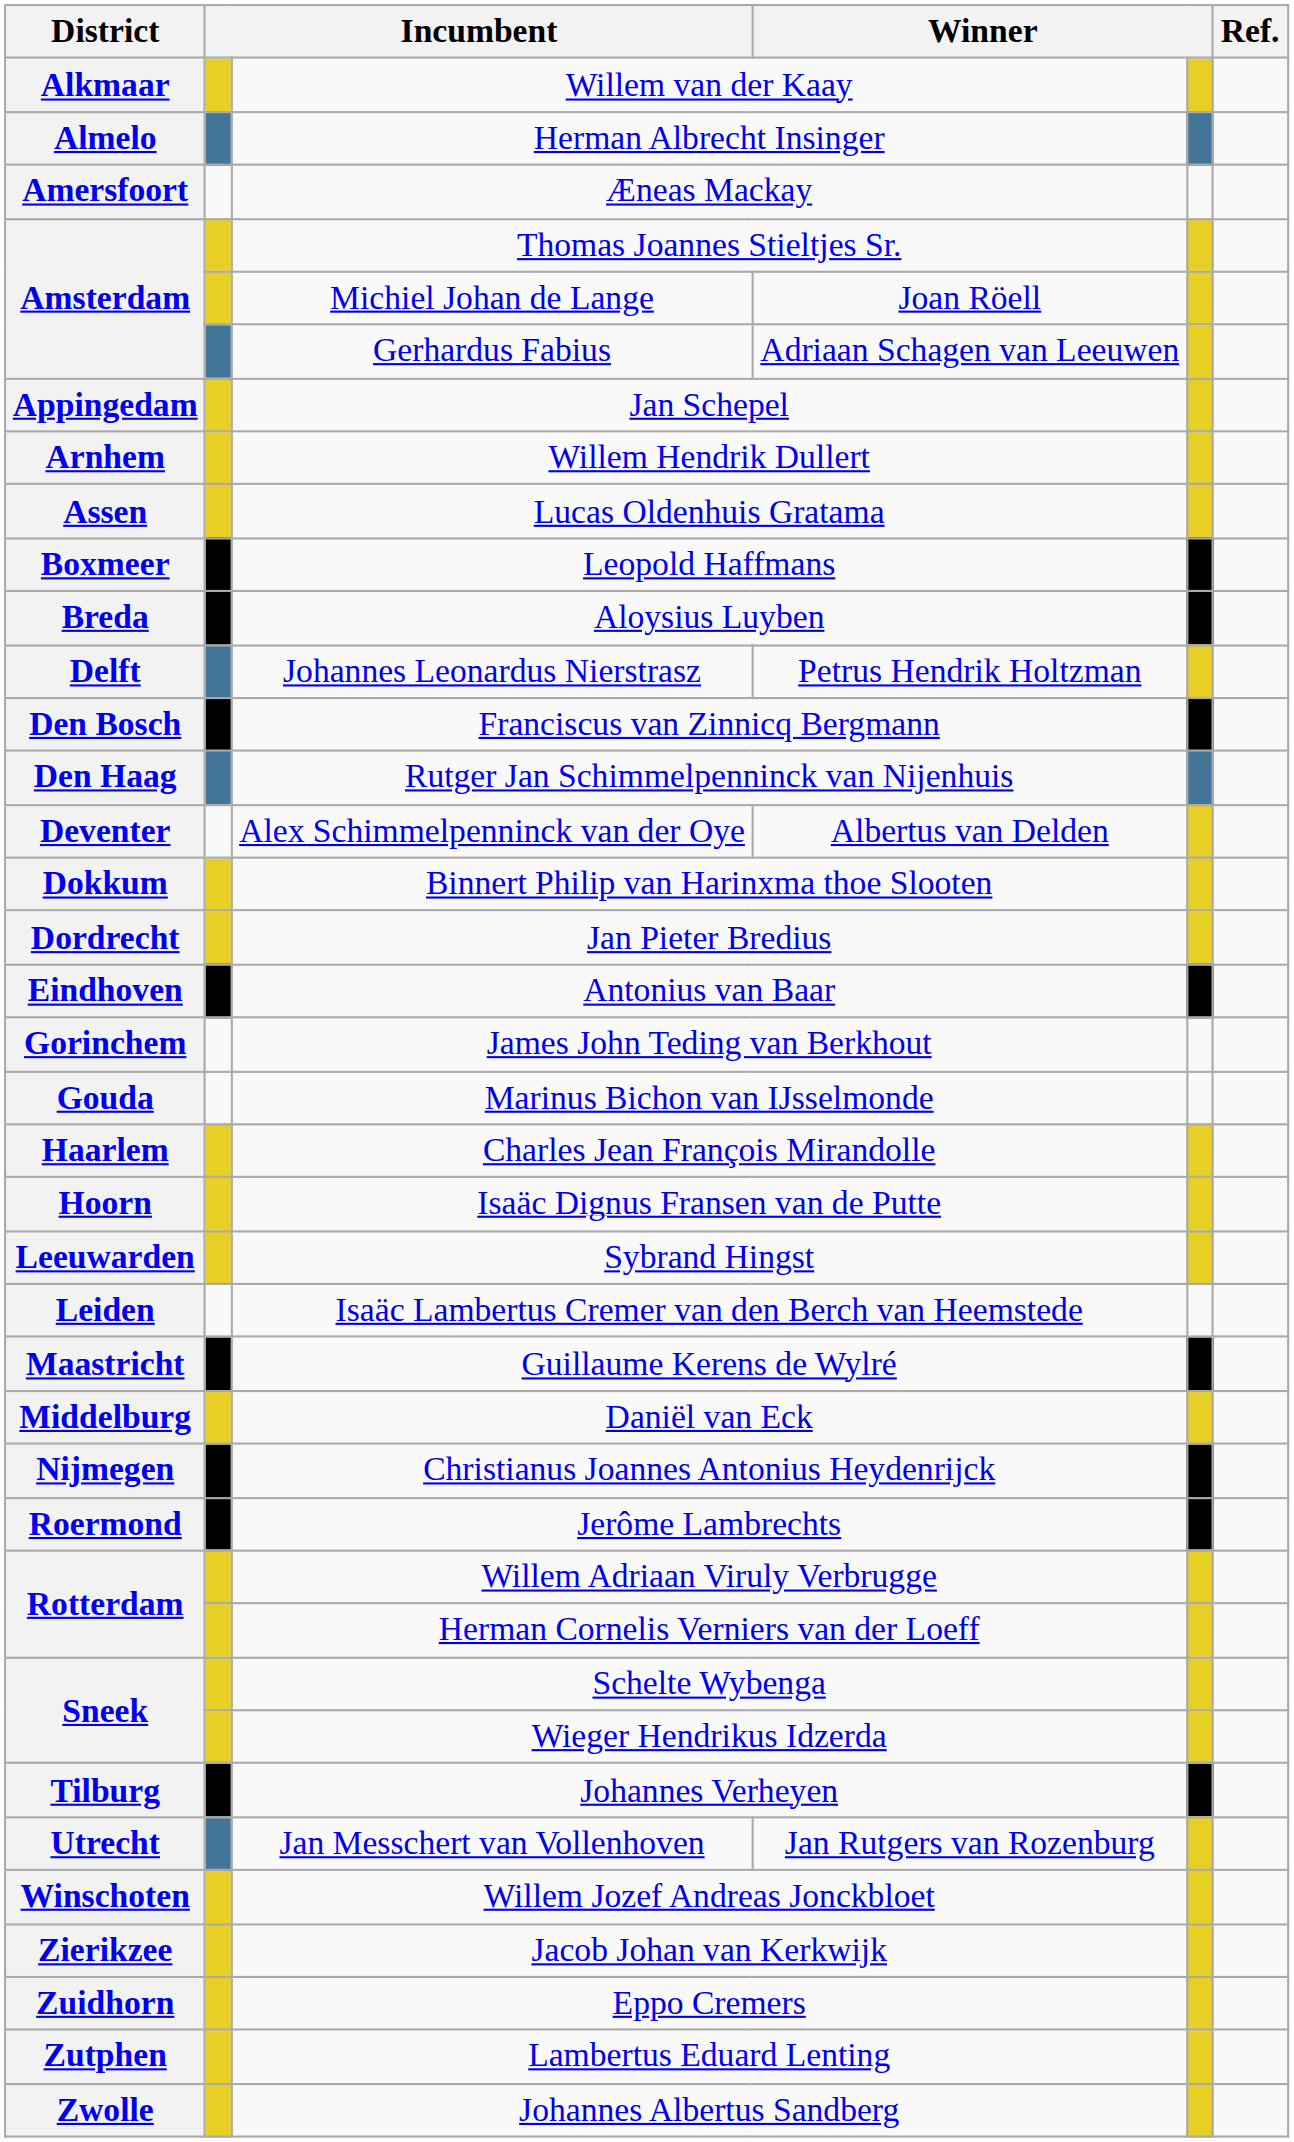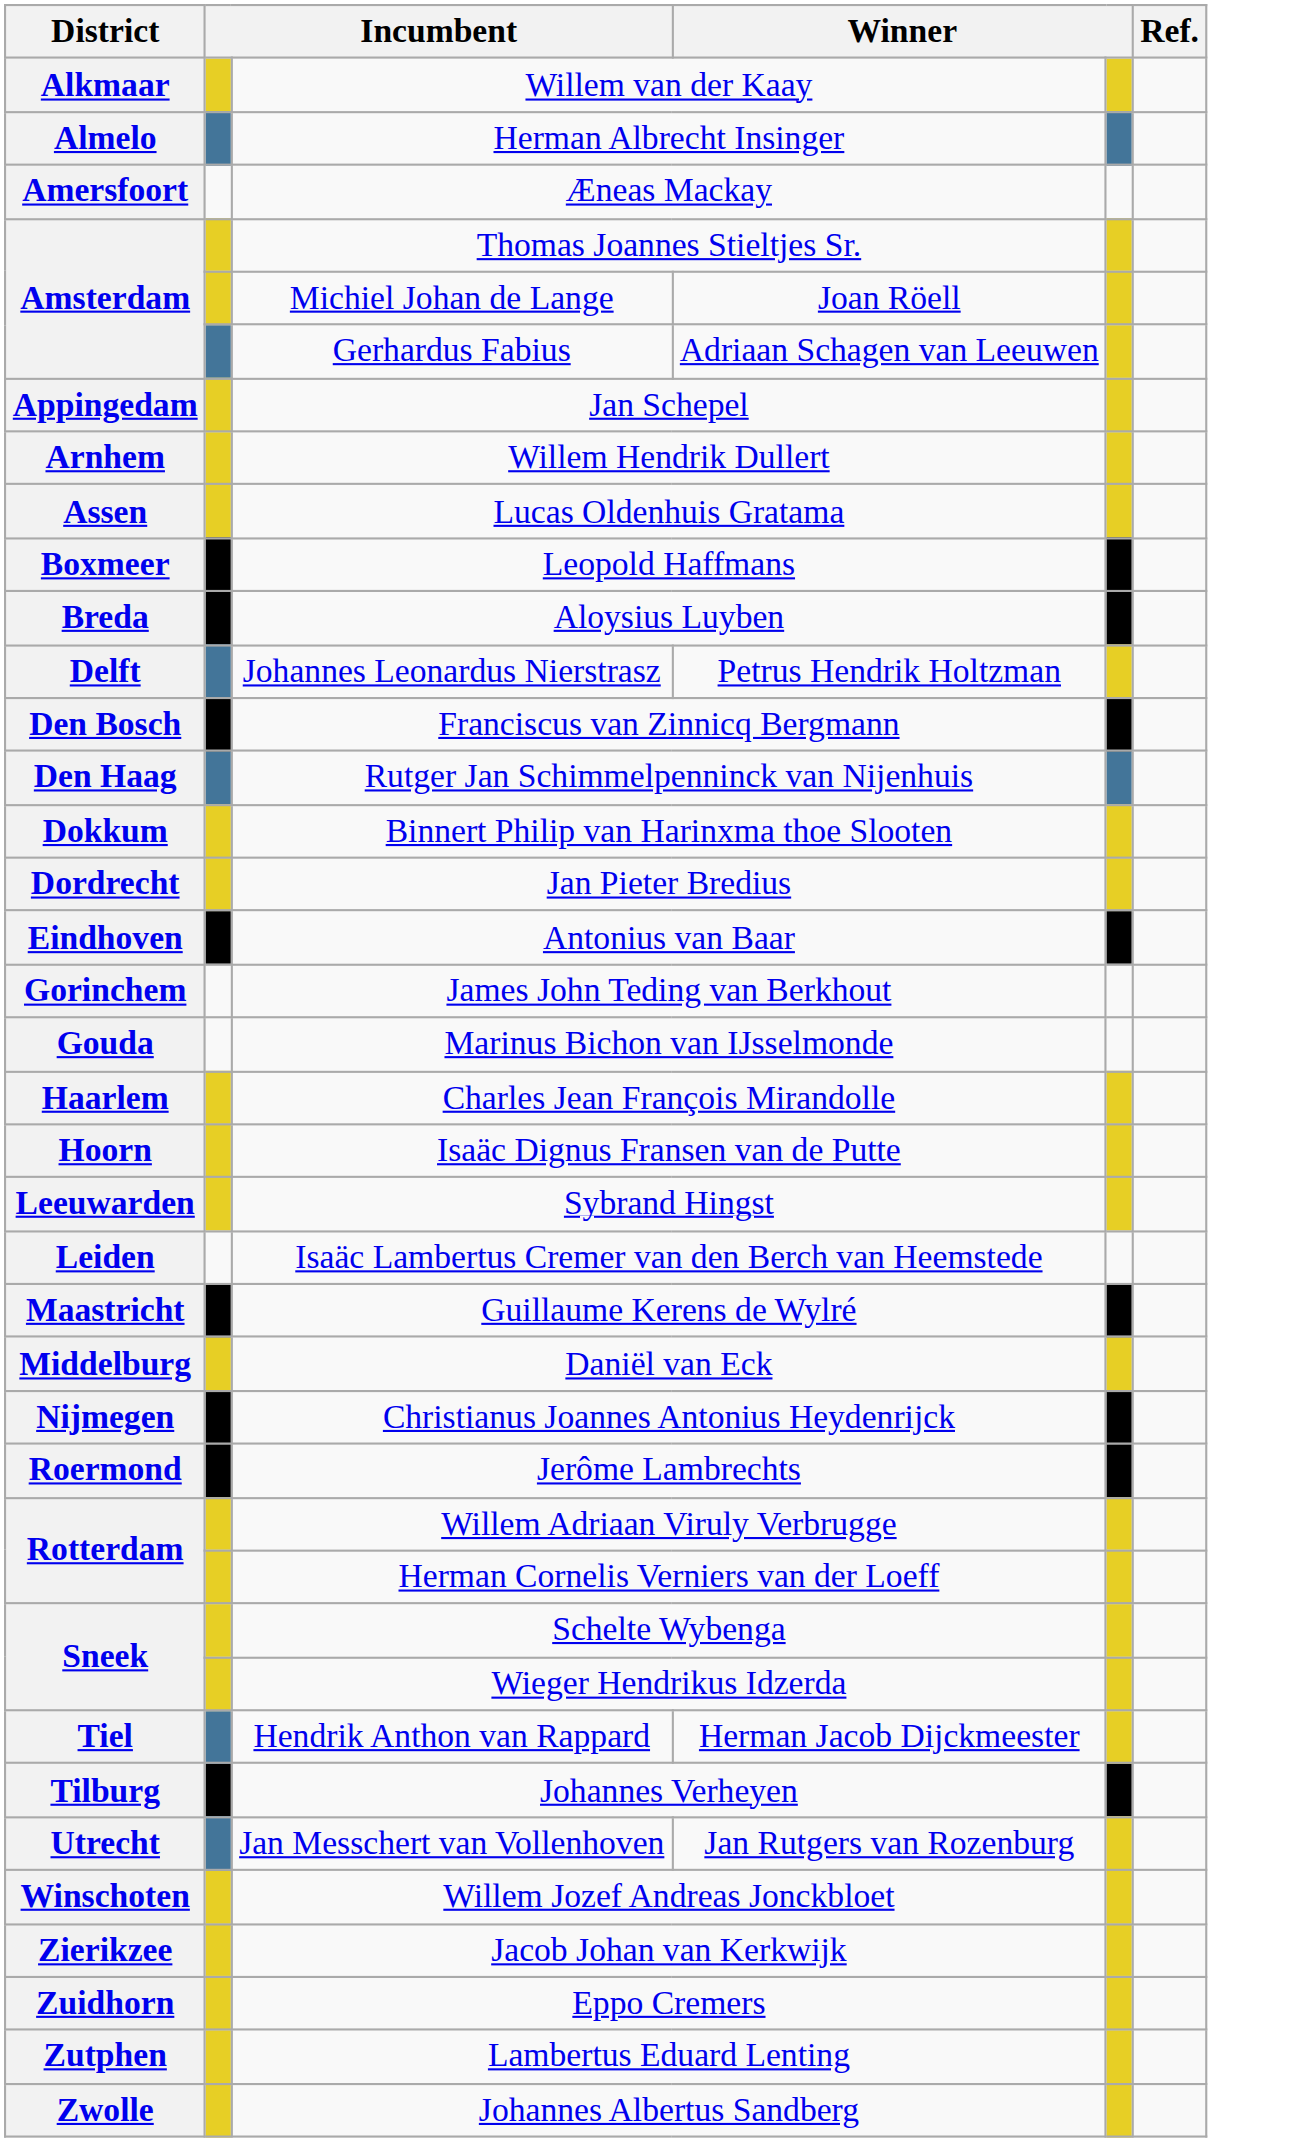- row: Deventer | Alex Schimmelpenninck van der Oye | Albertus van Delden
+ row: Tiel | Hendrik Anthon van Rappard | Herman Jacob Dijckmeester
